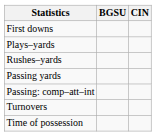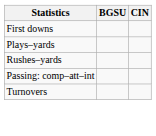- row: Passing yards
- row: Time of possession
